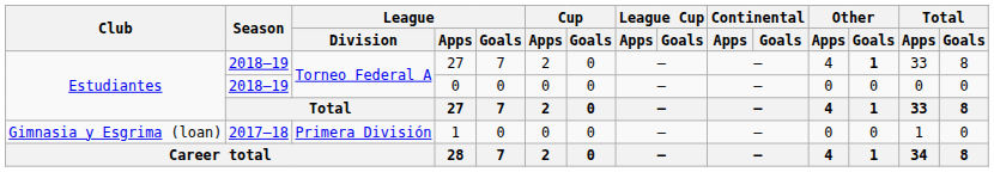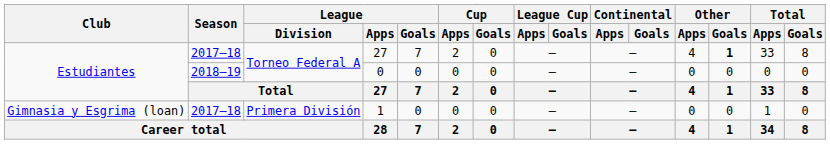row 3 | Season: 2018–19 -> 2017–18
